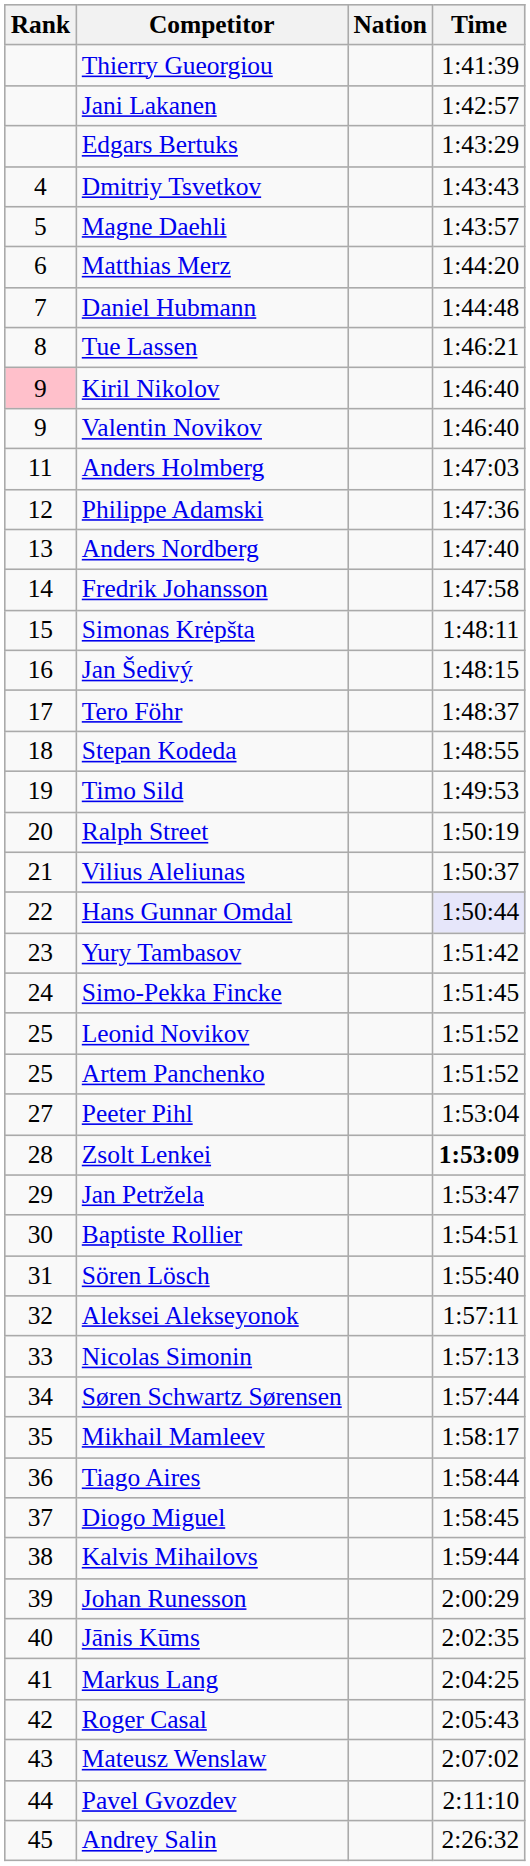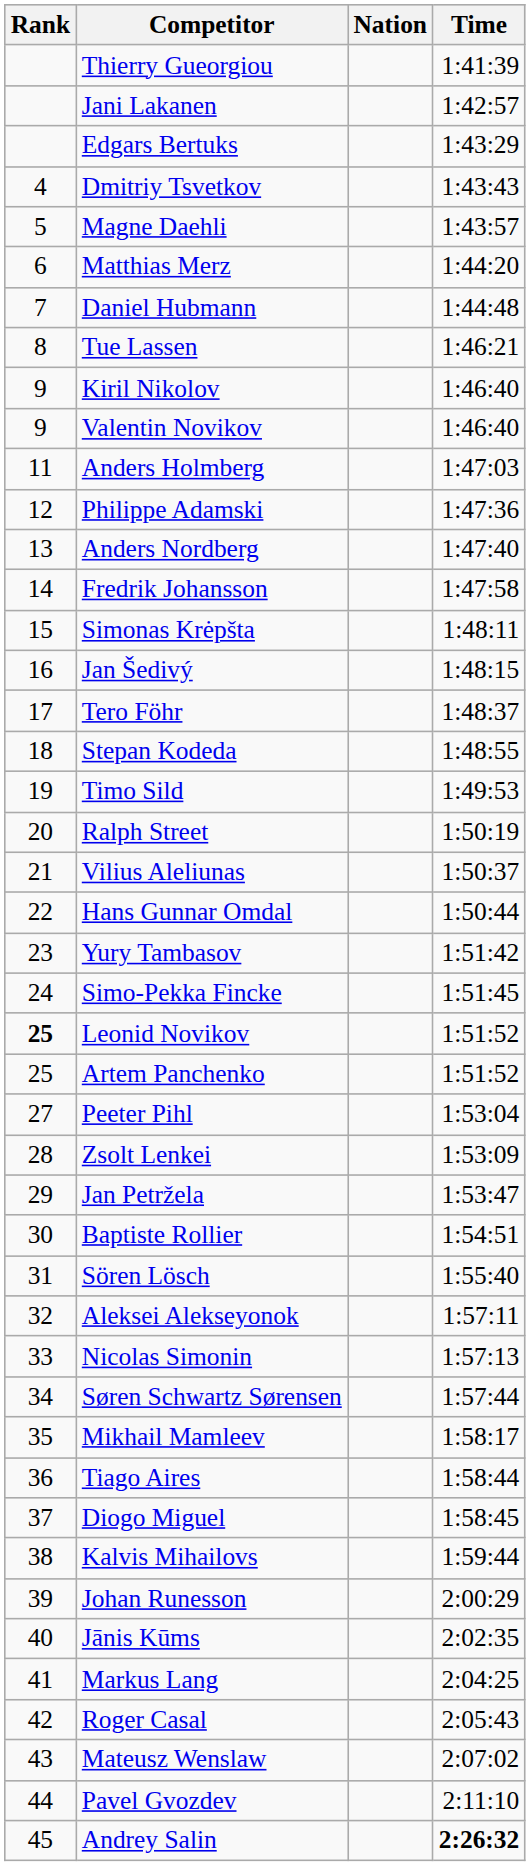Kiril Nikolov | Rank: pink background -> no background
Hans Gunnar Omdal | Time: lavender background -> no background
Leonid Novikov | Rank: normal -> bold
Zsolt Lenkei | Time: bold -> normal
Andrey Salin | Time: normal -> bold
